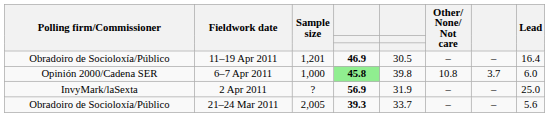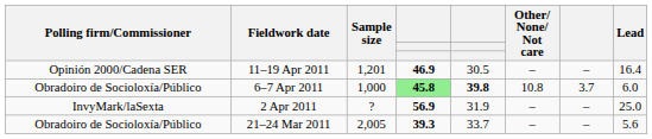11–19 Apr 2011 | Polling firm/Commissioner: Obradoiro de Socioloxía/Público -> Opinión 2000/Cadena SER
6–7 Apr 2011 | Polling firm/Commissioner: Opinión 2000/Cadena SER -> Obradoiro de Socioloxía/Público
6–7 Apr 2011 | column 5: normal -> bold
